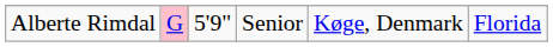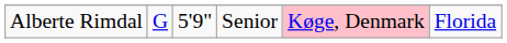Alberte Rimdal | column 2: pink background -> no background
Alberte Rimdal | column 5: no background -> pink background
